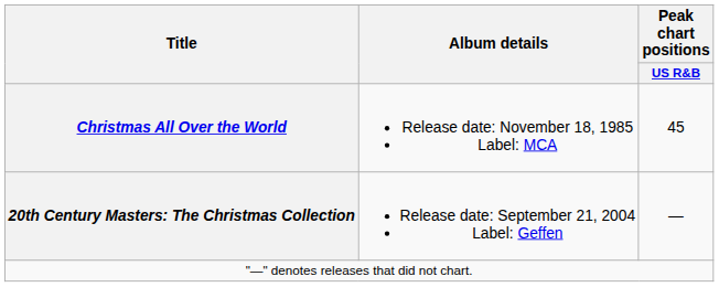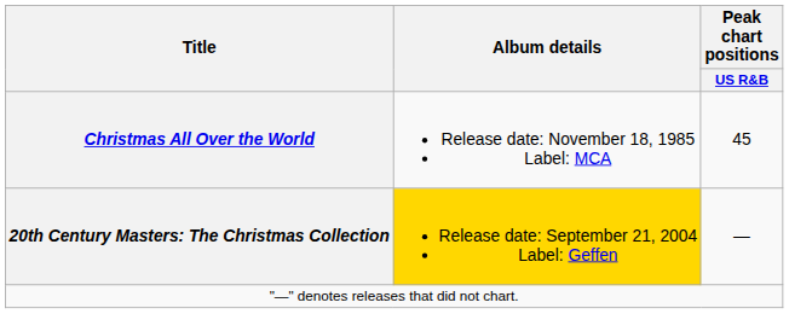20th Century Masters: The Christmas Collection | Album details: no background -> gold background
